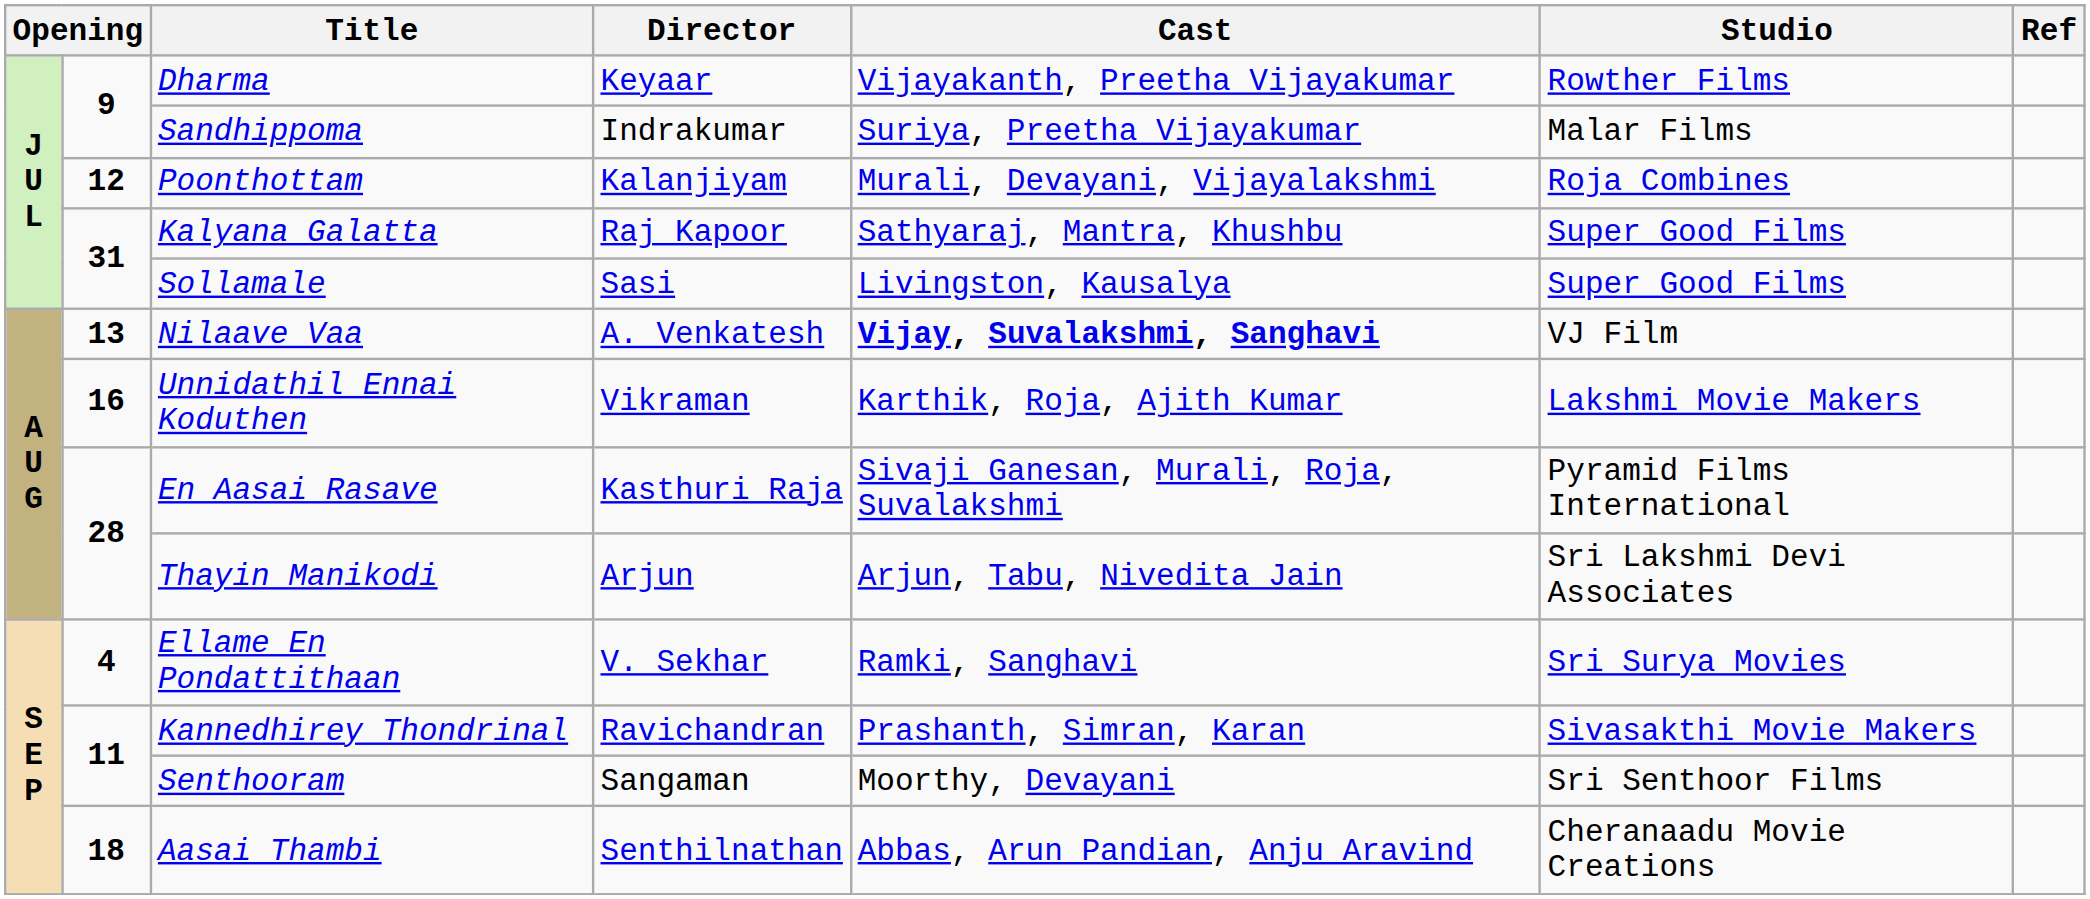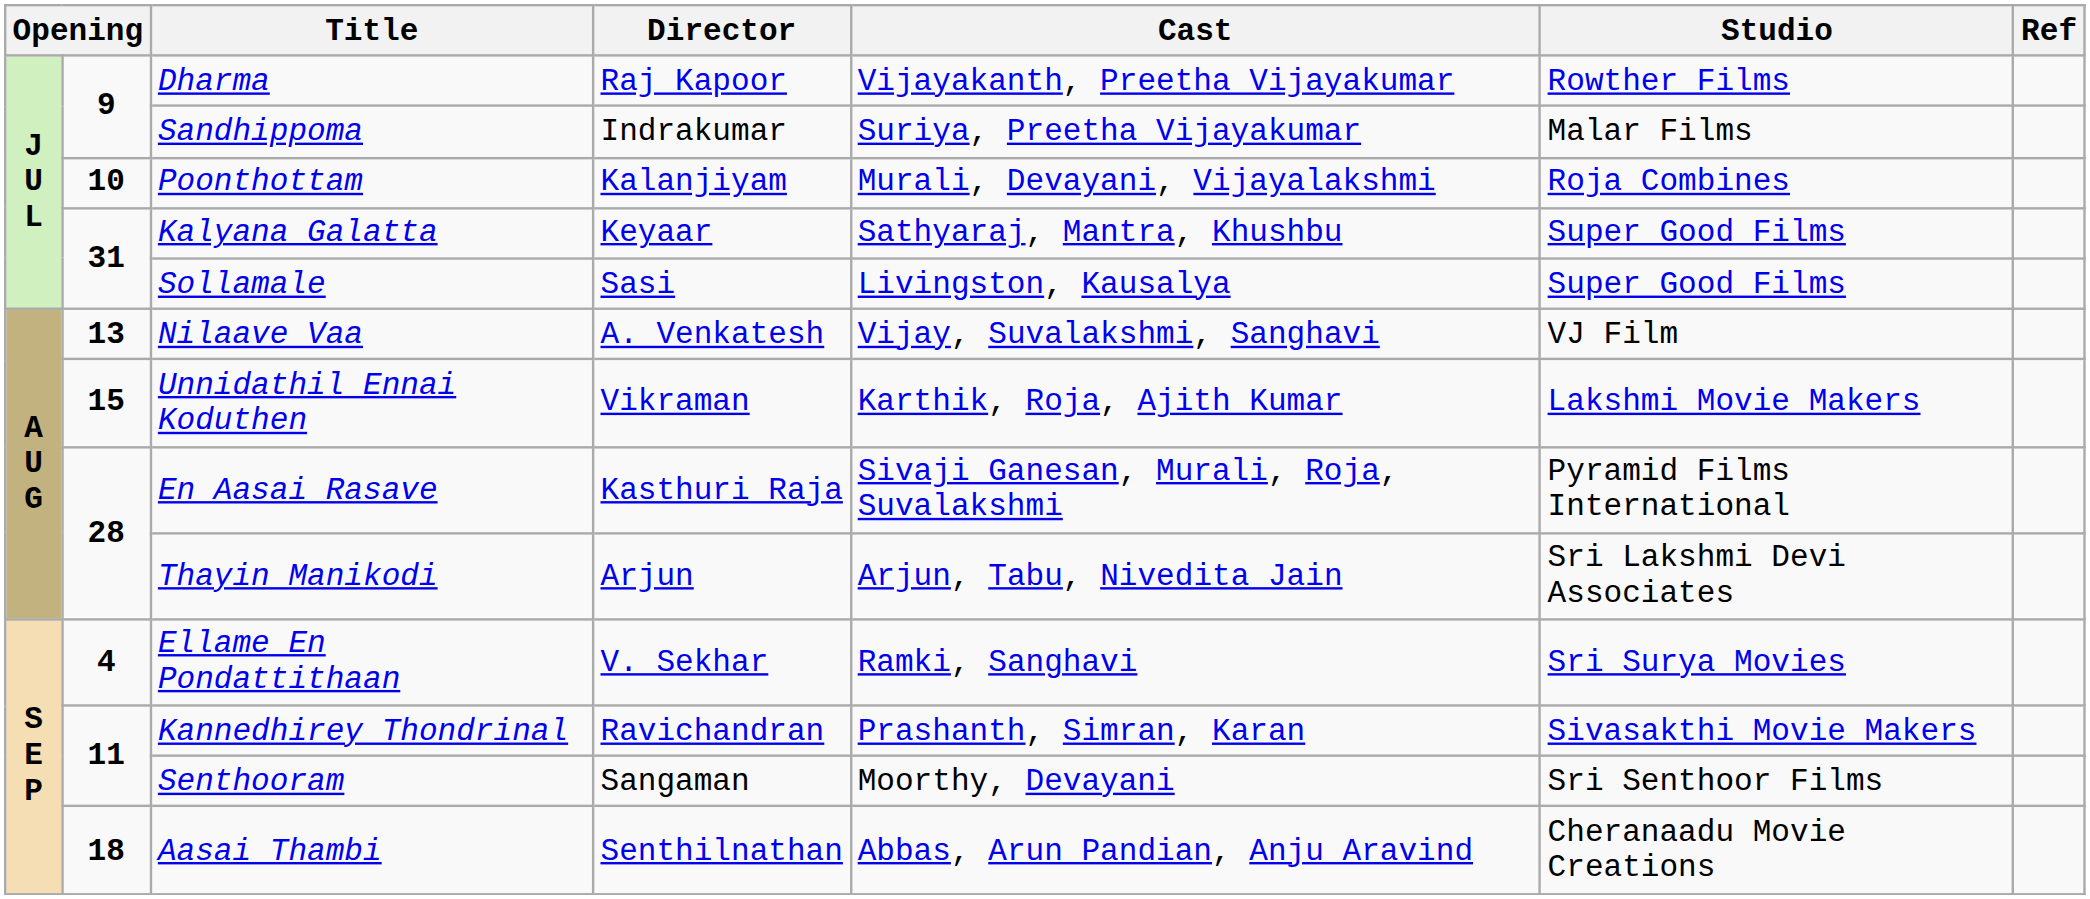Dharma | Director: Keyaar -> Raj Kapoor
Poonthottam | column 2: 12 -> 10
Kalyana Galatta | Director: Raj Kapoor -> Keyaar
Nilaave Vaa | Cast: bold -> normal
Unnidathil Ennai Koduthen | column 2: 16 -> 15
